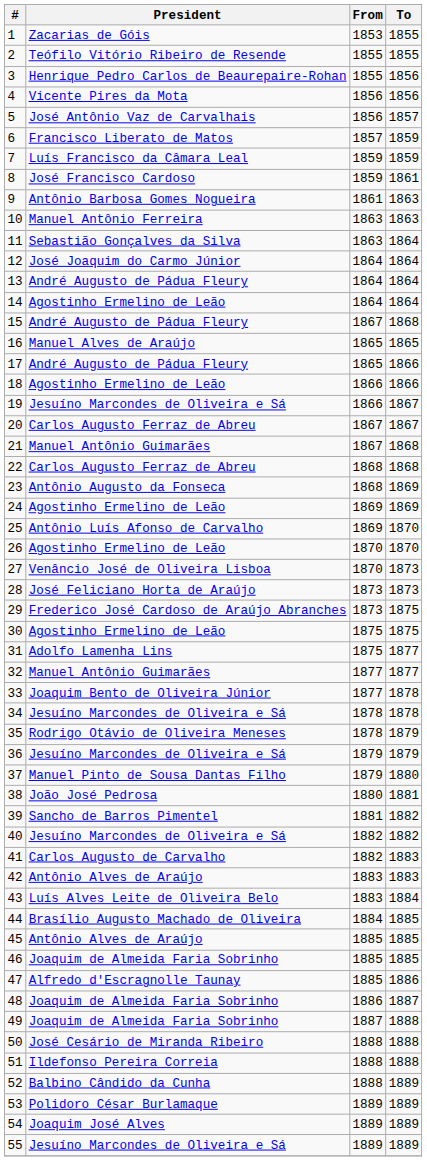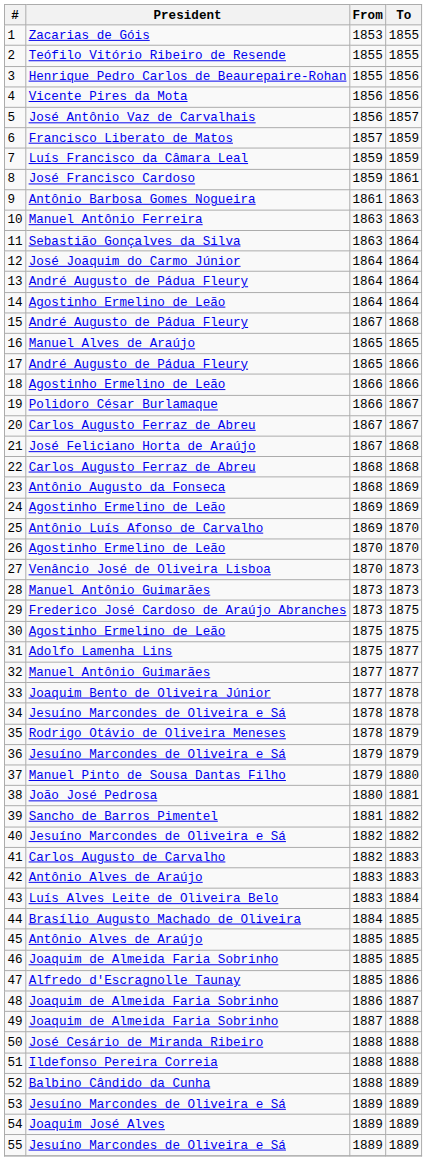19 | President: Jesuíno Marcondes de Oliveira e Sá -> Polidoro César Burlamaque
21 | President: Manuel Antônio Guimarães -> José Feliciano Horta de Araújo
28 | President: José Feliciano Horta de Araújo -> Manuel Antônio Guimarães
53 | President: Polidoro César Burlamaque -> Jesuíno Marcondes de Oliveira e Sá
